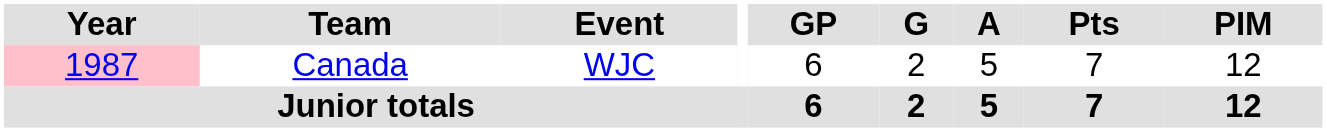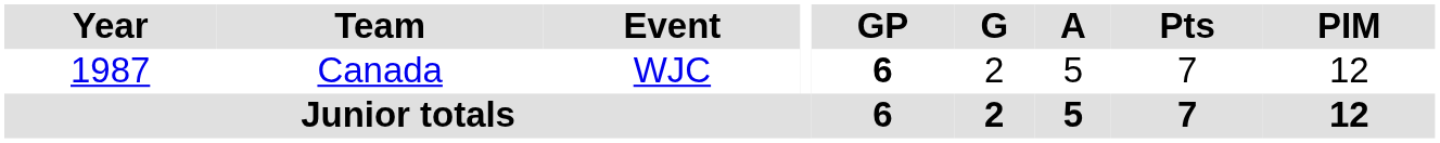Canada | Year: pink background -> no background
Canada | GP: normal -> bold
